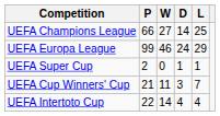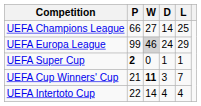UEFA Europa League | W: no background -> lightgrey background
UEFA Super Cup | P: normal -> bold
UEFA Cup Winners' Cup | W: normal -> bold
